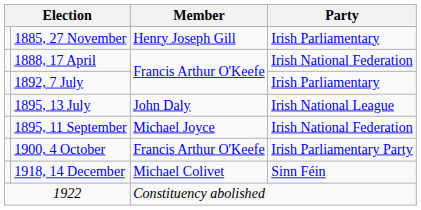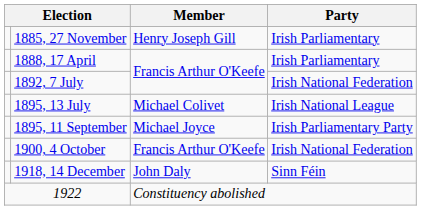1888, 17 April | Party: Irish National Federation -> Irish Parliamentary
1892, 7 July | Party: Irish Parliamentary -> Irish National Federation
1895, 13 July | Member: John Daly -> Michael Colivet
1895, 11 September | Party: Irish National Federation -> Irish Parliamentary Party
1900, 4 October | Party: Irish Parliamentary Party -> Irish National Federation
1918, 14 December | Member: Michael Colivet -> John Daly
